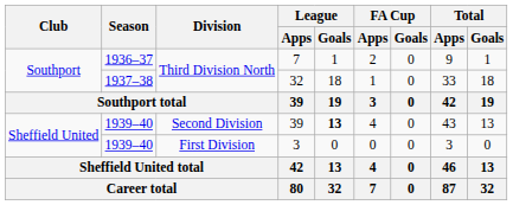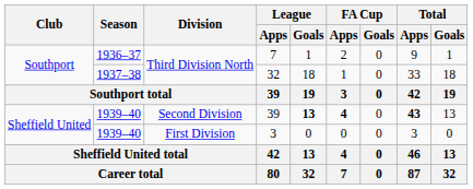1939–40 / 39 | FA Cup / Apps: normal -> bold
1939–40 / 39 | Total / Apps: normal -> bold
